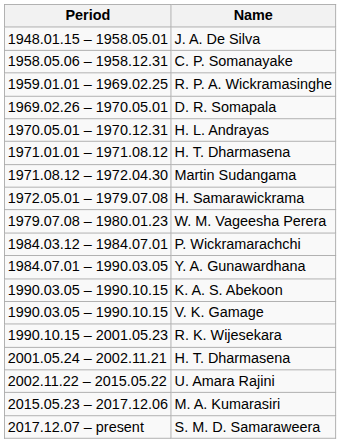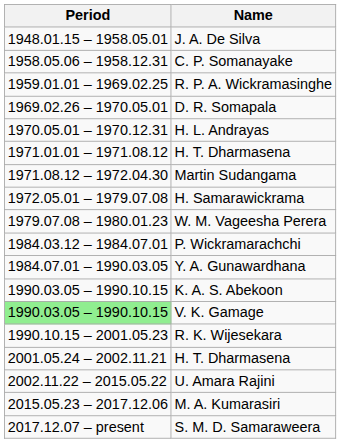row 14 | Period: no background -> lightgreen background
